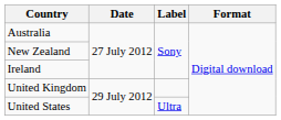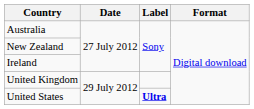United States | Label: normal -> bold
